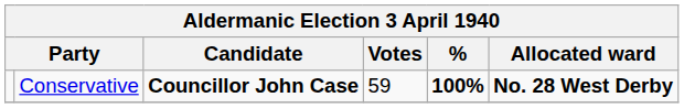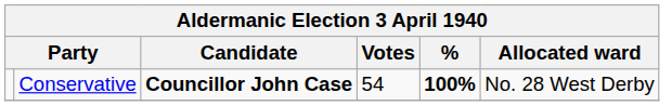Conservative | Votes: 59 -> 54
Conservative | Allocated ward: bold -> normal
